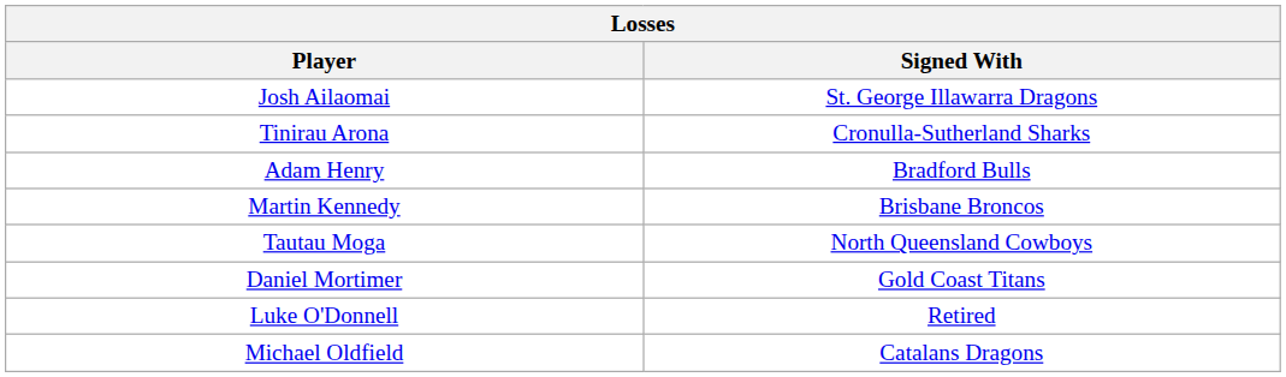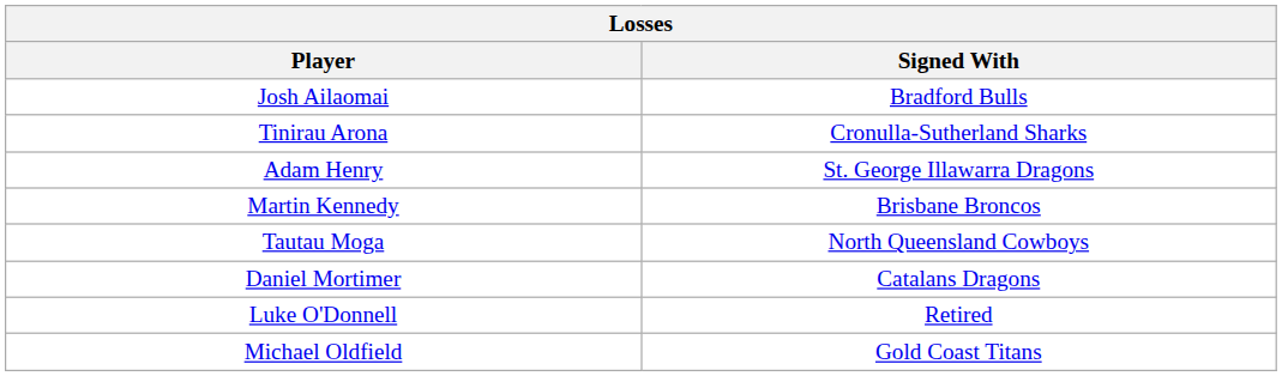Josh Ailaomai | Signed With: St. George Illawarra Dragons -> Bradford Bulls
Adam Henry | Signed With: Bradford Bulls -> St. George Illawarra Dragons
Daniel Mortimer | Signed With: Gold Coast Titans -> Catalans Dragons
Michael Oldfield | Signed With: Catalans Dragons -> Gold Coast Titans
